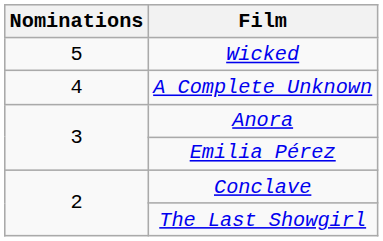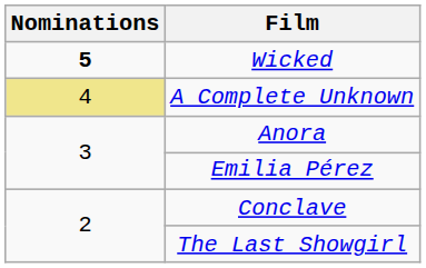Wicked | Nominations: normal -> bold
A Complete Unknown | Nominations: no background -> khaki background
